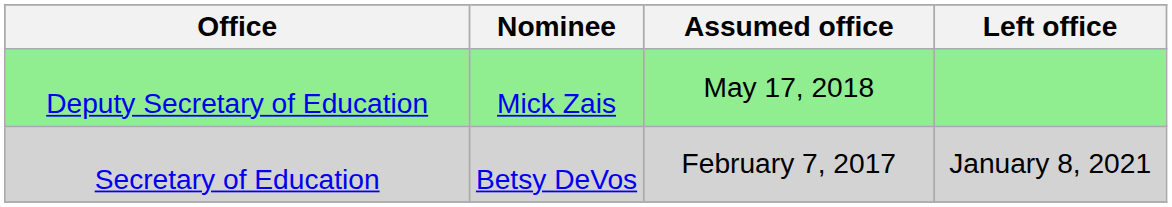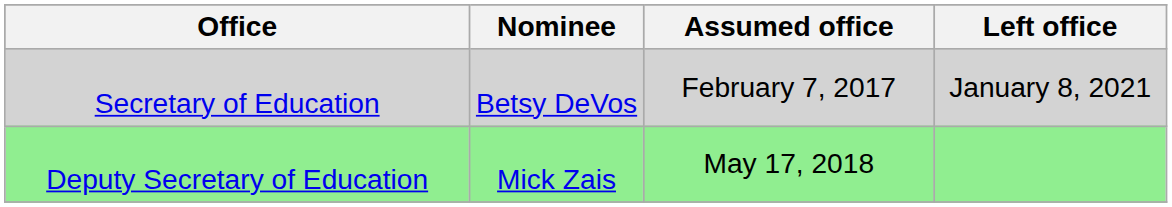rows swapped: Secretary of Education <-> Deputy Secretary of Education
